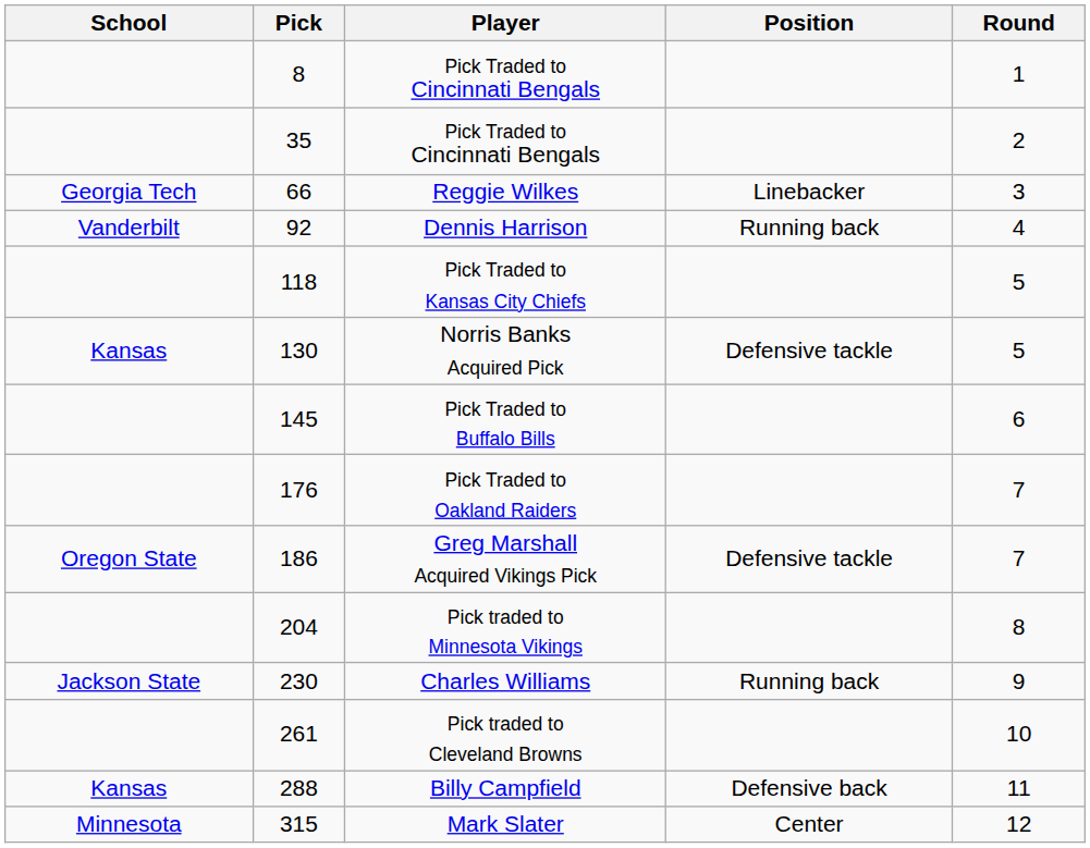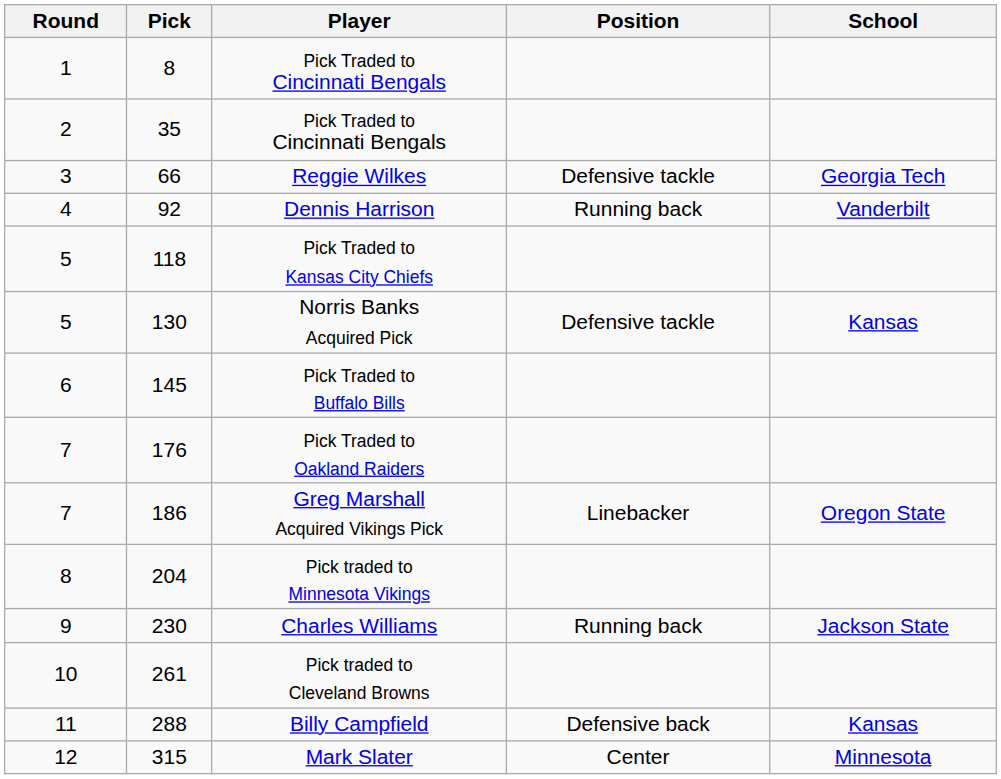columns swapped: Round <-> School
Reggie Wilkes | Position: Linebacker -> Defensive tackle
Greg Marshall Acquired Vikings Pick | Position: Defensive tackle -> Linebacker
